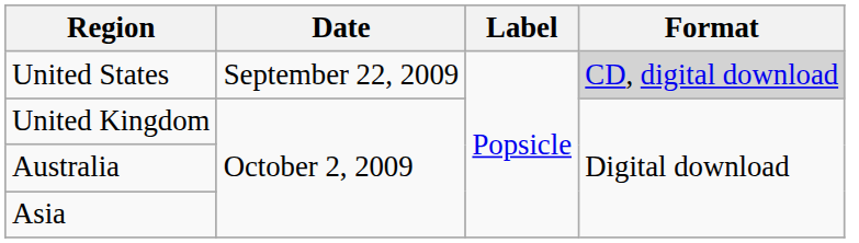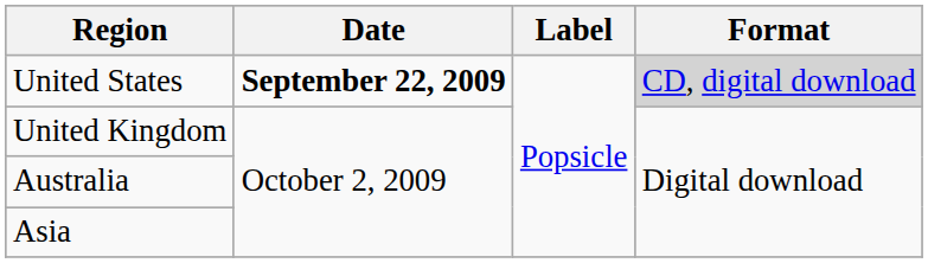United States | Date: normal -> bold
